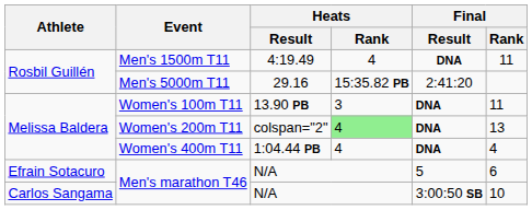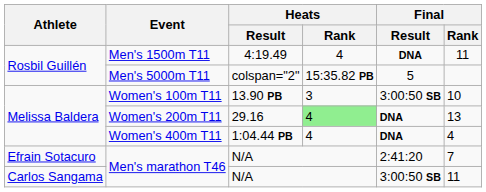Men's 5000m T11 | Heats / Result: 29.16 -> colspan="2"
Men's 5000m T11 | Final / Result: 2:41:20 -> 5
Women's 100m T11 | Final / Result: DNA -> 3:00:50 SB
Women's 100m T11 | Final / Rank: 11 -> 10
Women's 200m T11 | Heats / Result: colspan="2" -> 29.16
Efrain Sotacuro / Men's marathon T46 | Final / Result: 5 -> 2:41:20
Efrain Sotacuro / Men's marathon T46 | Final / Rank: 6 -> 7
Carlos Sangama / Men's marathon T46 | Final / Rank: 10 -> 11
